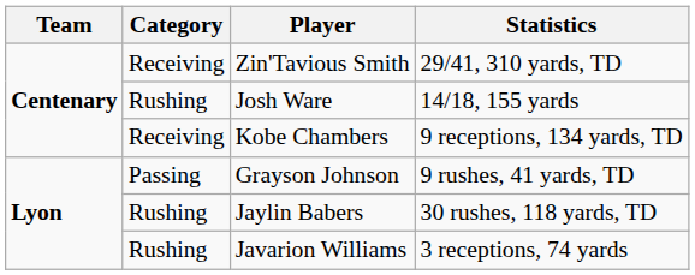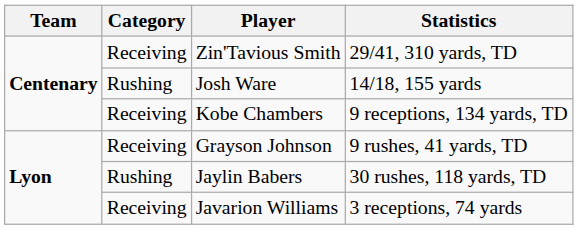Grayson Johnson | Category: Passing -> Receiving
Javarion Williams | Category: Rushing -> Receiving
